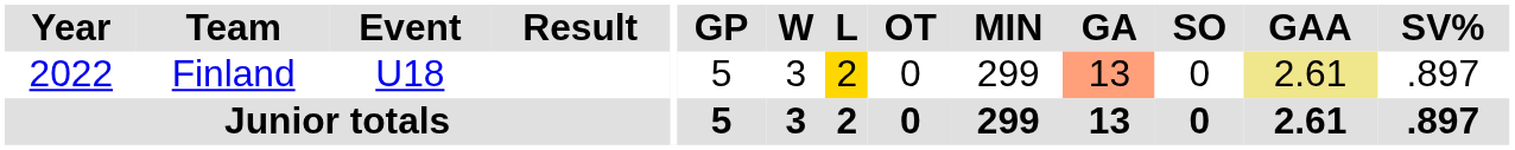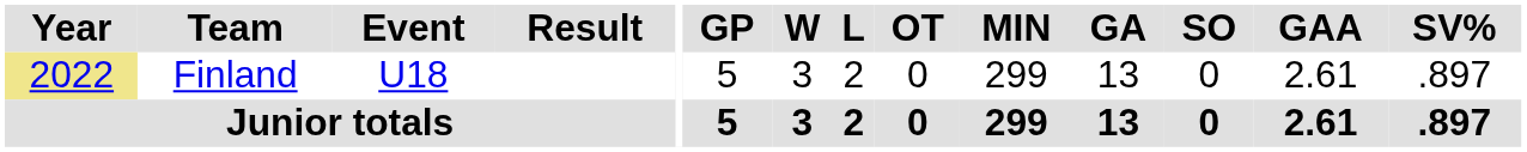Finland | Year: no background -> khaki background
Finland | L: gold background -> no background
Finland | GA: lightsalmon background -> no background
Finland | GAA: khaki background -> no background
